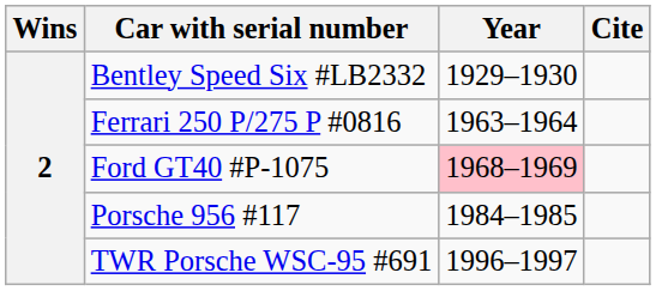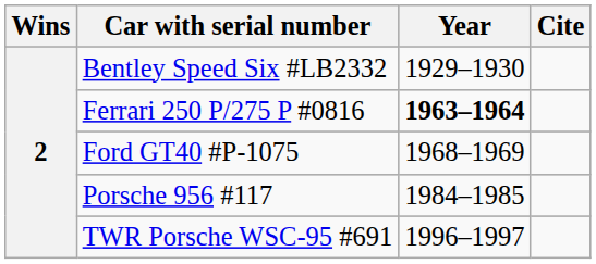Ferrari 250 P/275 P #0816 | Year: normal -> bold
Ford GT40 #P-1075 | Year: pink background -> no background
